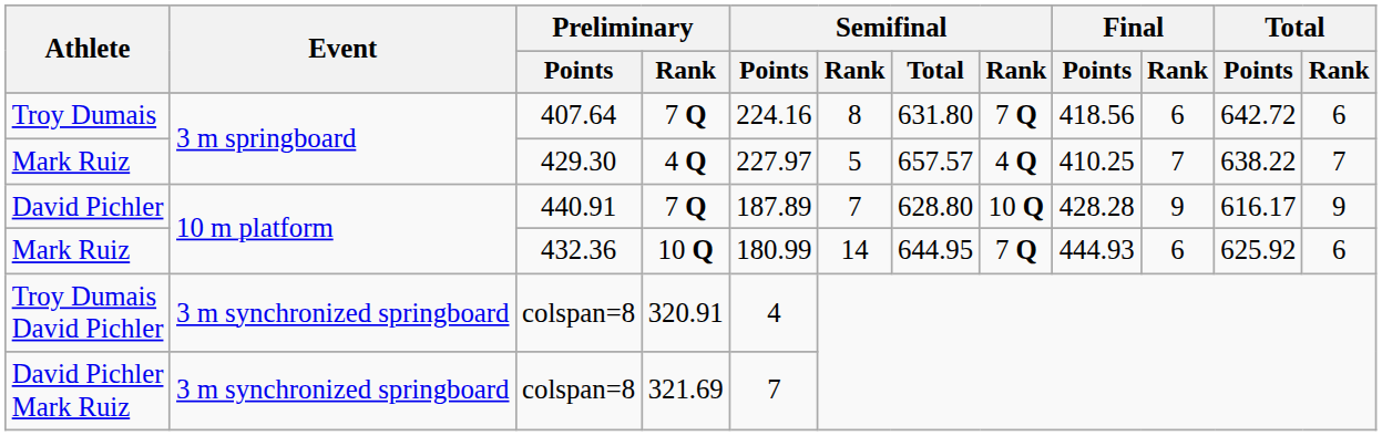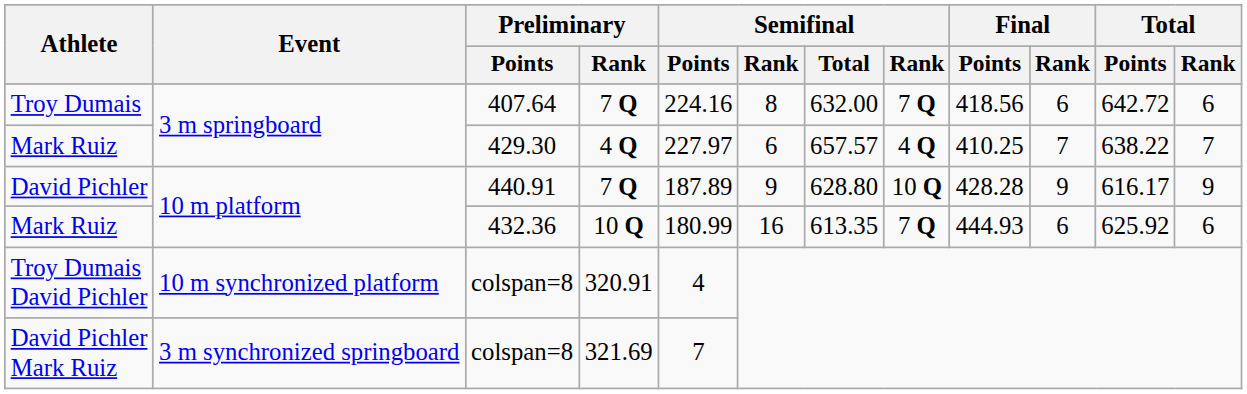Troy Dumais | Semifinal / Total: 631.80 -> 632.00
Mark Ruiz / 429.30 | column 6: 5 -> 6
David Pichler | column 6: 7 -> 9
Mark Ruiz / 432.36 | column 6: 14 -> 16
Mark Ruiz / 432.36 | Semifinal / Total: 644.95 -> 613.35
Troy Dumais David Pichler | Event: 3 m synchronized springboard -> 10 m synchronized platform
